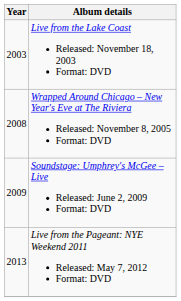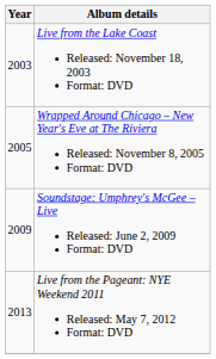row 3 | Year: 2008 -> 2005
